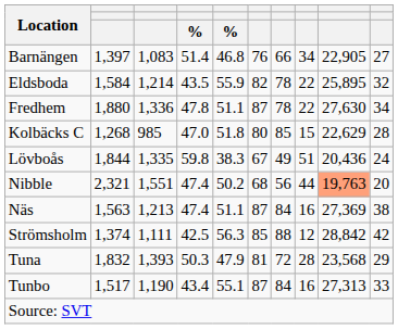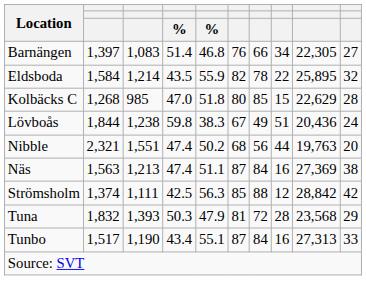Barnängen | column 9: 22,905 -> 22,305
- row: Fredhem | 1,880 | 1,336 | 47.8 | 51.1 | 87 | 78 | 22 | 27,630 | 34
Lövboås | column 3: 1,335 -> 1,238
Nibble | column 9: lightsalmon background -> no background
